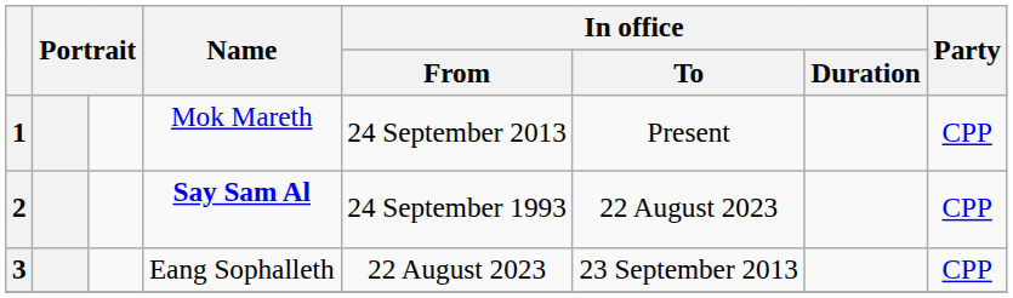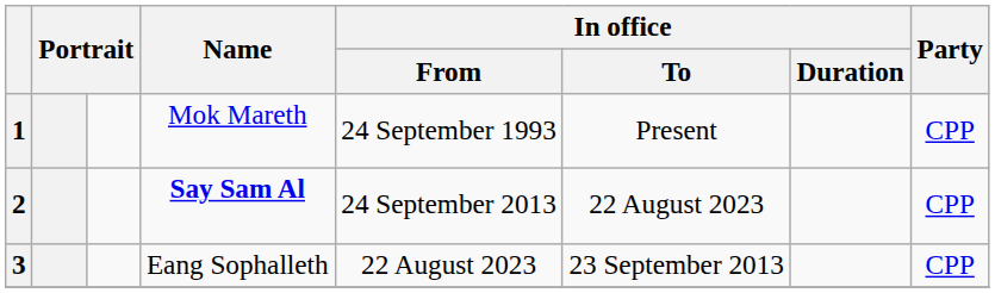1 | In office / From: 24 September 2013 -> 24 September 1993
2 | In office / From: 24 September 1993 -> 24 September 2013
